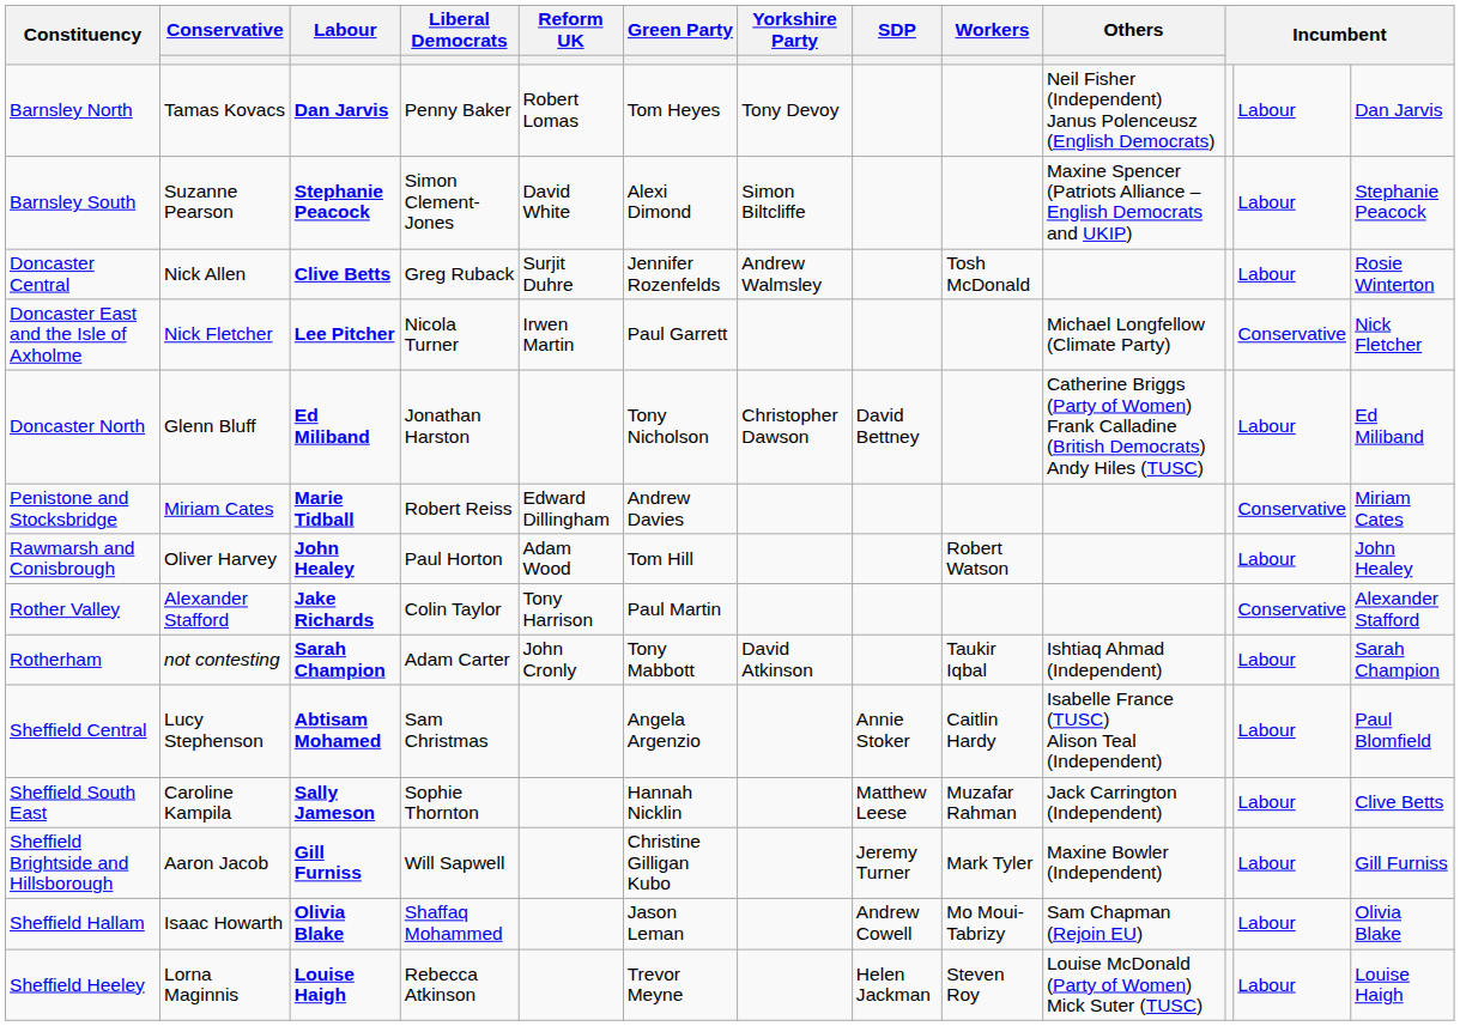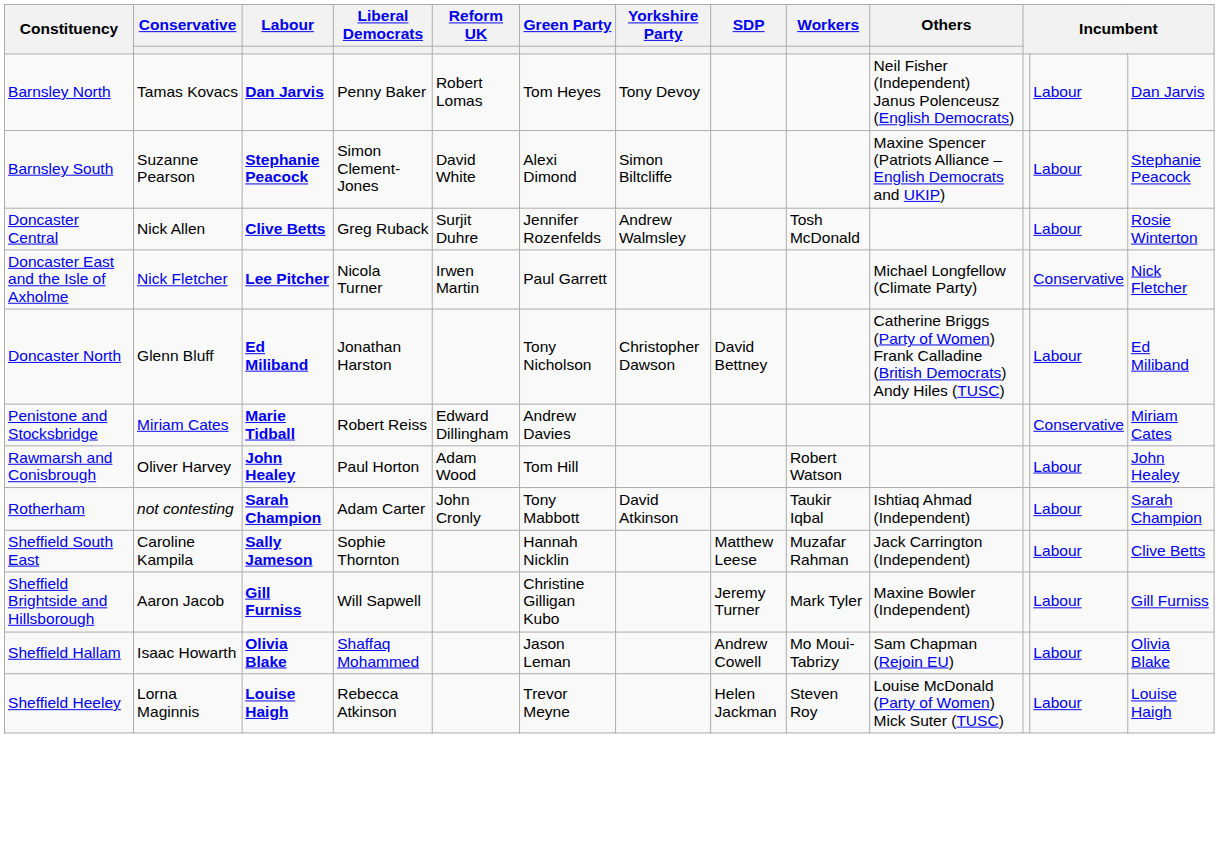- row: Rother Valley | Alexander Stafford | Jake Richards | Colin Taylor | Tony Harrison | Paul Martin | Conservative | Alexander Stafford
- row: Sheffield Central | Lucy Stephenson | Abtisam Mohamed | Sam Christmas | Angela Argenzio | Annie Stoker | Caitlin Hardy | Isabelle France (TUSC) Alison Teal (Independent) | Labour | Paul Blomfield
